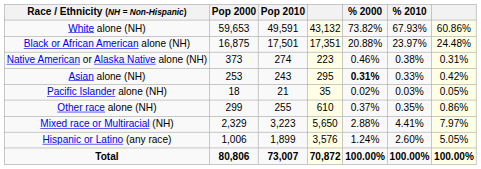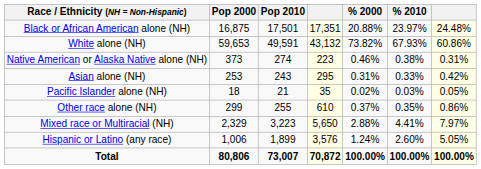rows swapped: White alone (NH) <-> Black or African American alone (NH)
Asian alone (NH) | % 2000: bold -> normal
